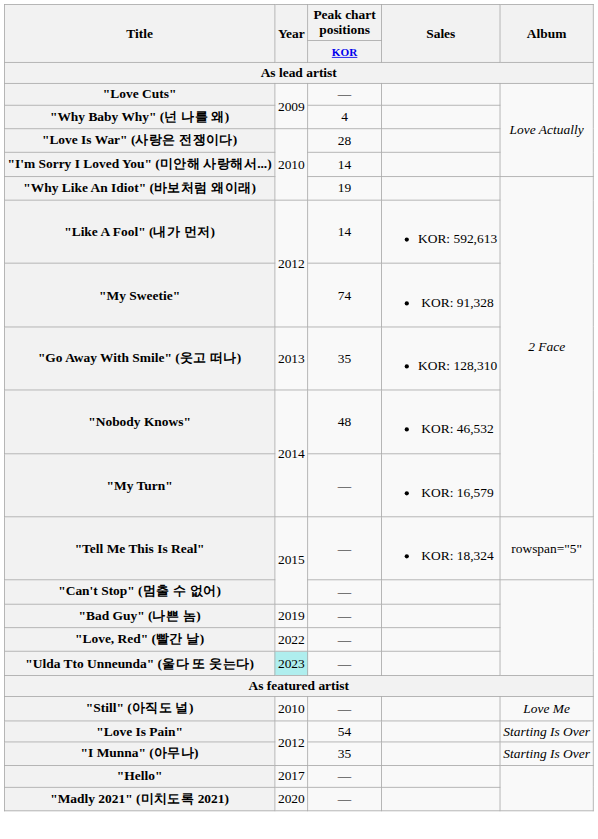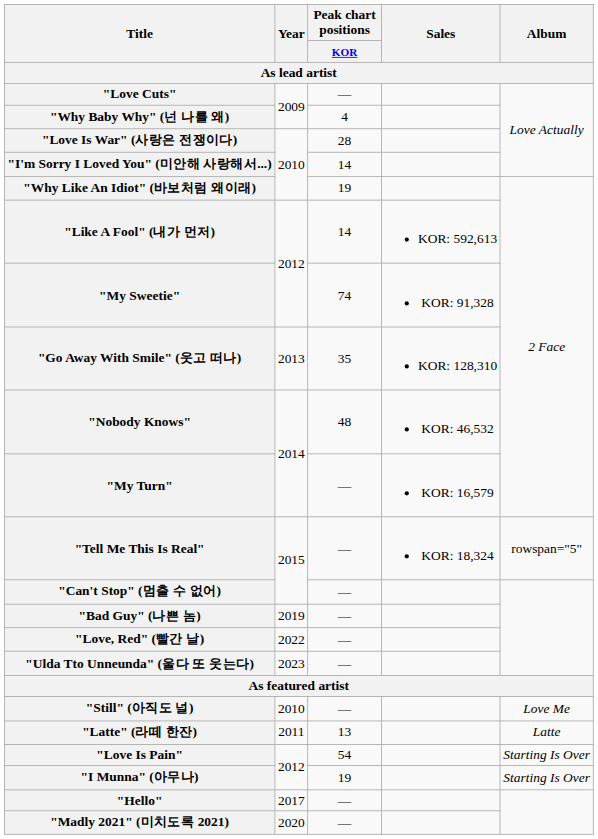"Ulda Tto Unneunda" (울다 또 웃는다) | Year: paleturquoise background -> no background
+ row: "Latte" (라떼 한잔) | 2011 | 13 | Latte
"I Munna" (아무나) | Peak chart positions / KOR: 35 -> 19
